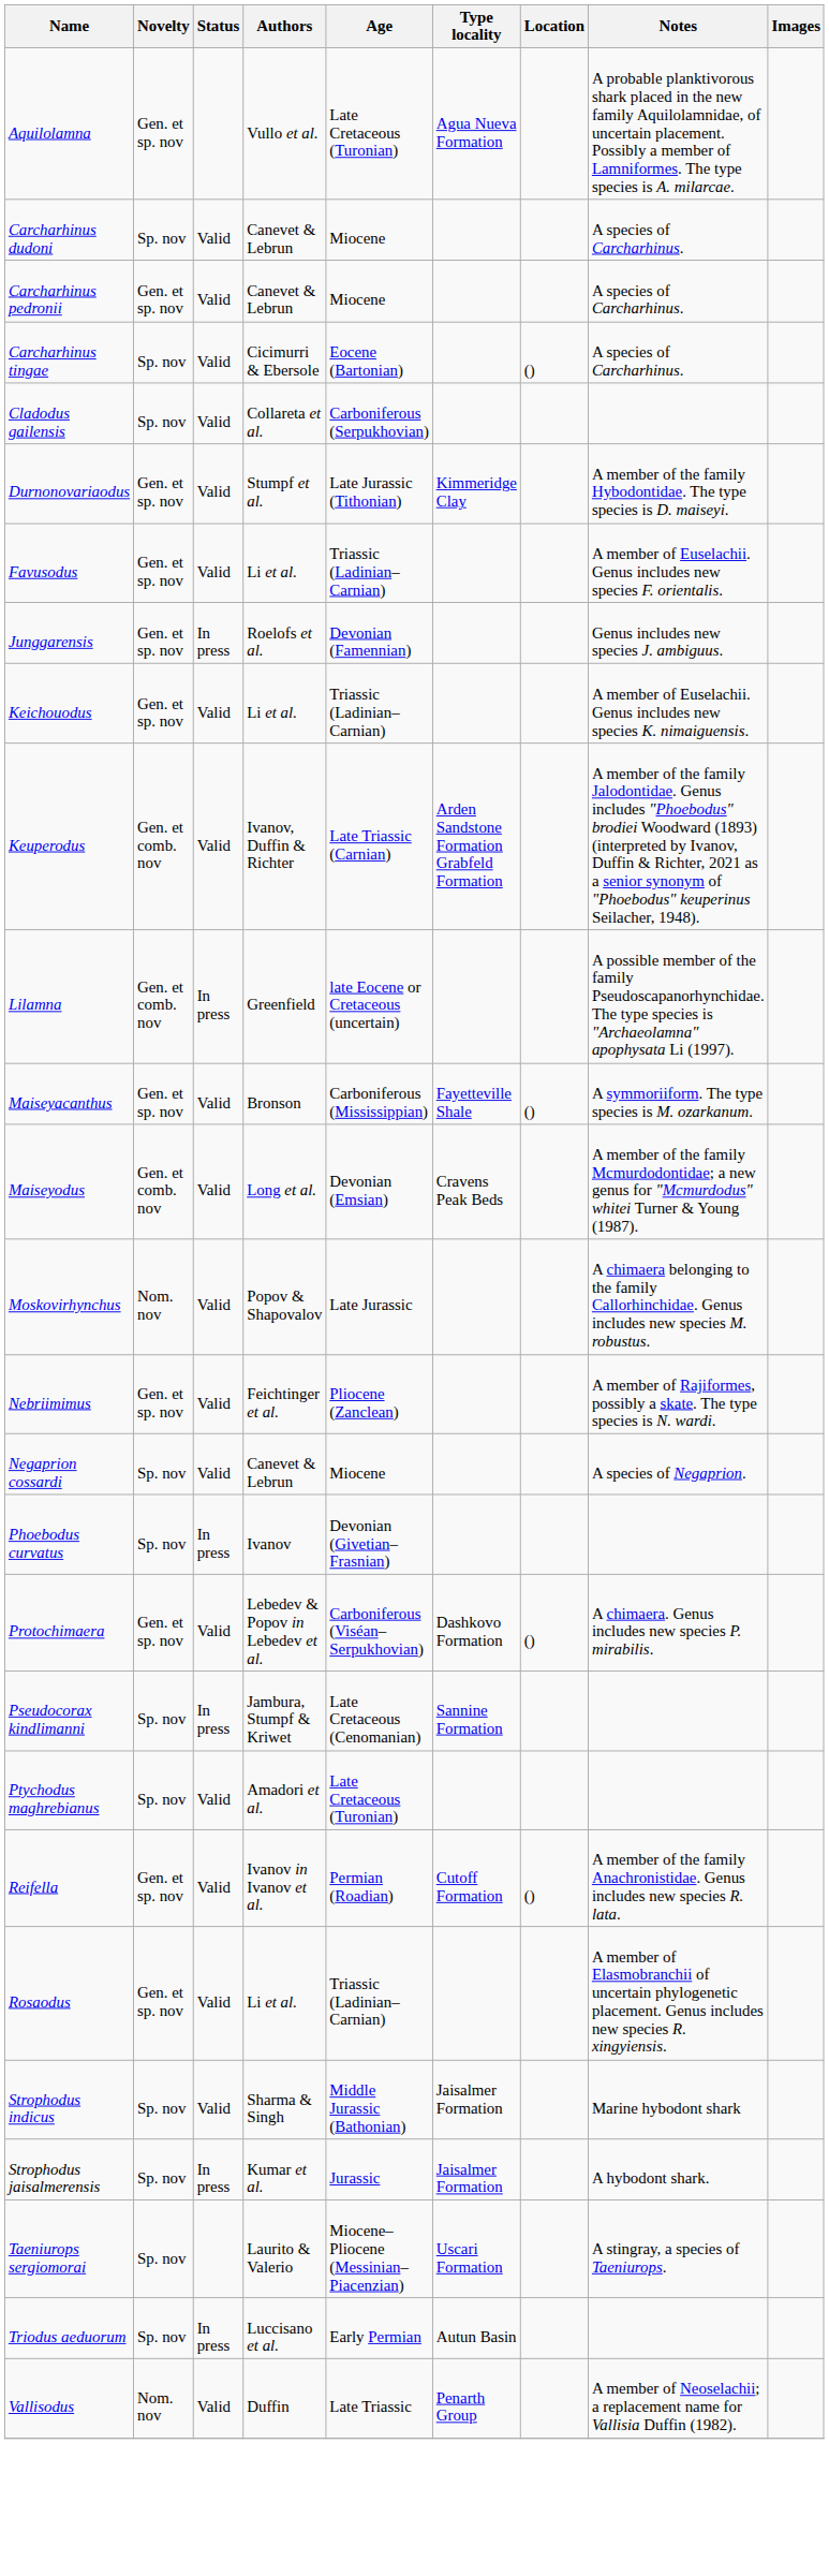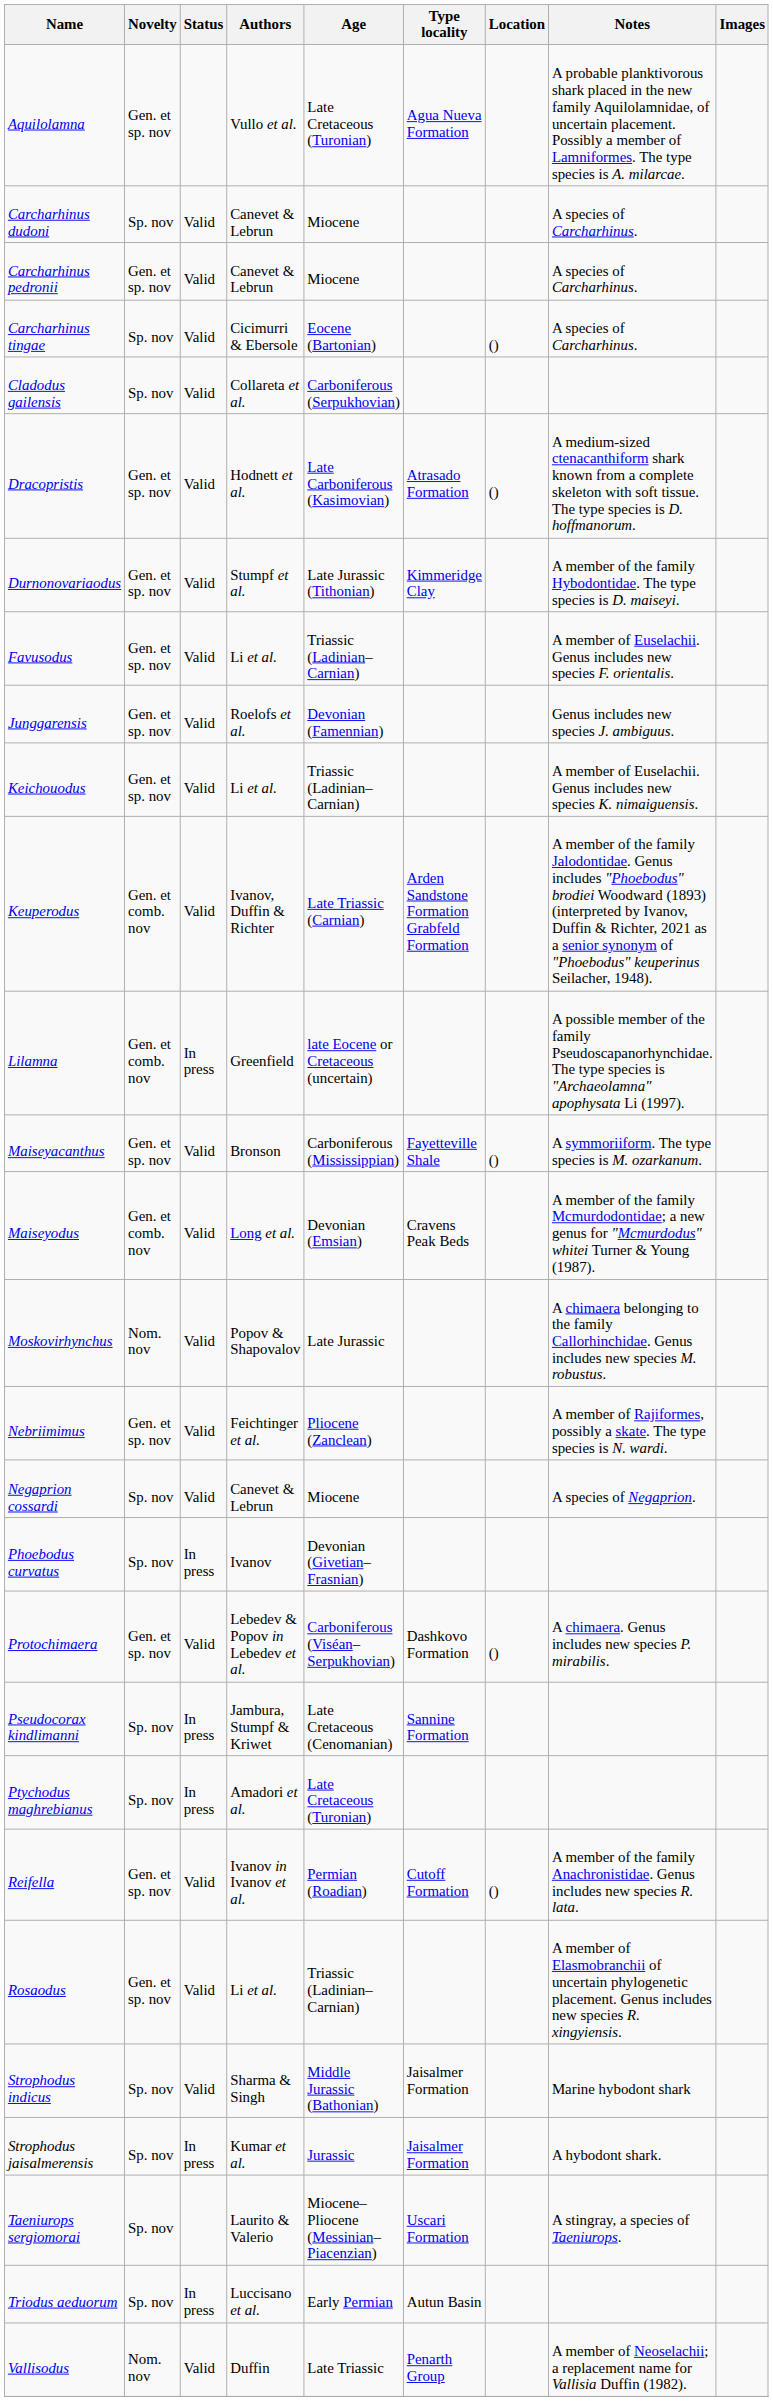+ row: Dracopristis | Gen. et sp. nov | Valid | Hodnett et al. | Late Carboniferous (Kasimovian) | Atrasado Formation | () | A medium-sized ctenacanthiform shark known from a complete skeleton with soft tissue. The type species is D. hoffmanorum.
Junggarensis | Status: In press -> Valid
Ptychodus maghrebianus | Status: Valid -> In press
